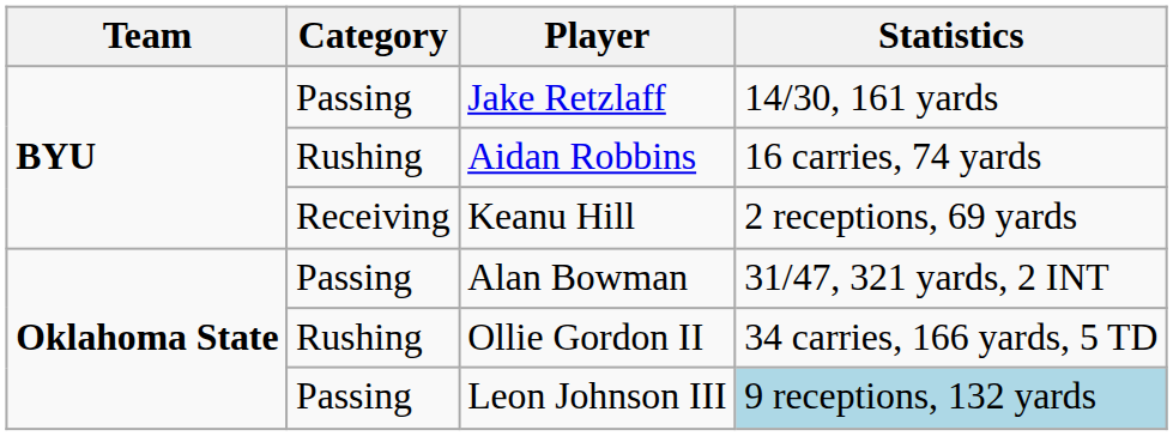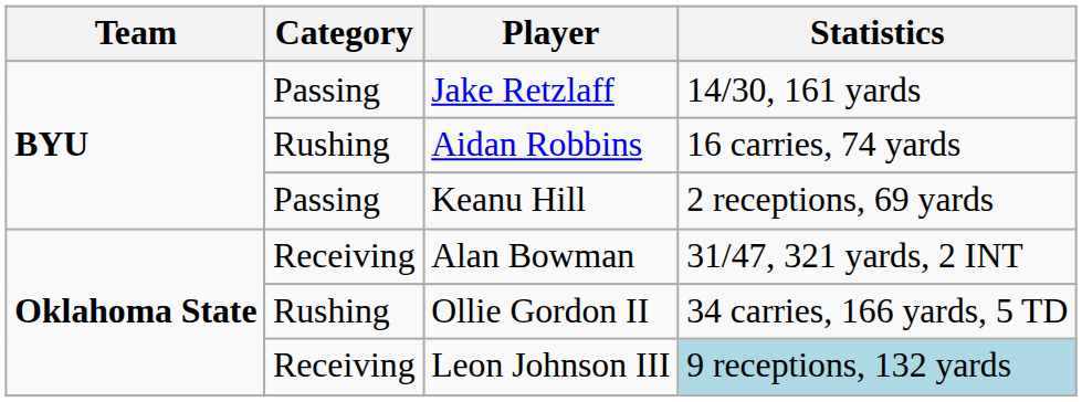Keanu Hill | Category: Receiving -> Passing
Alan Bowman | Category: Passing -> Receiving
Leon Johnson III | Category: Passing -> Receiving
